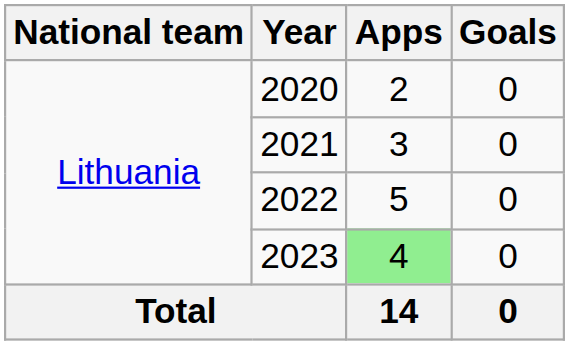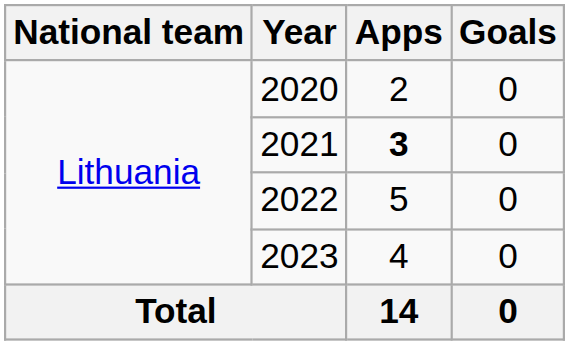2021 | Apps: normal -> bold
2023 | Apps: lightgreen background -> no background
